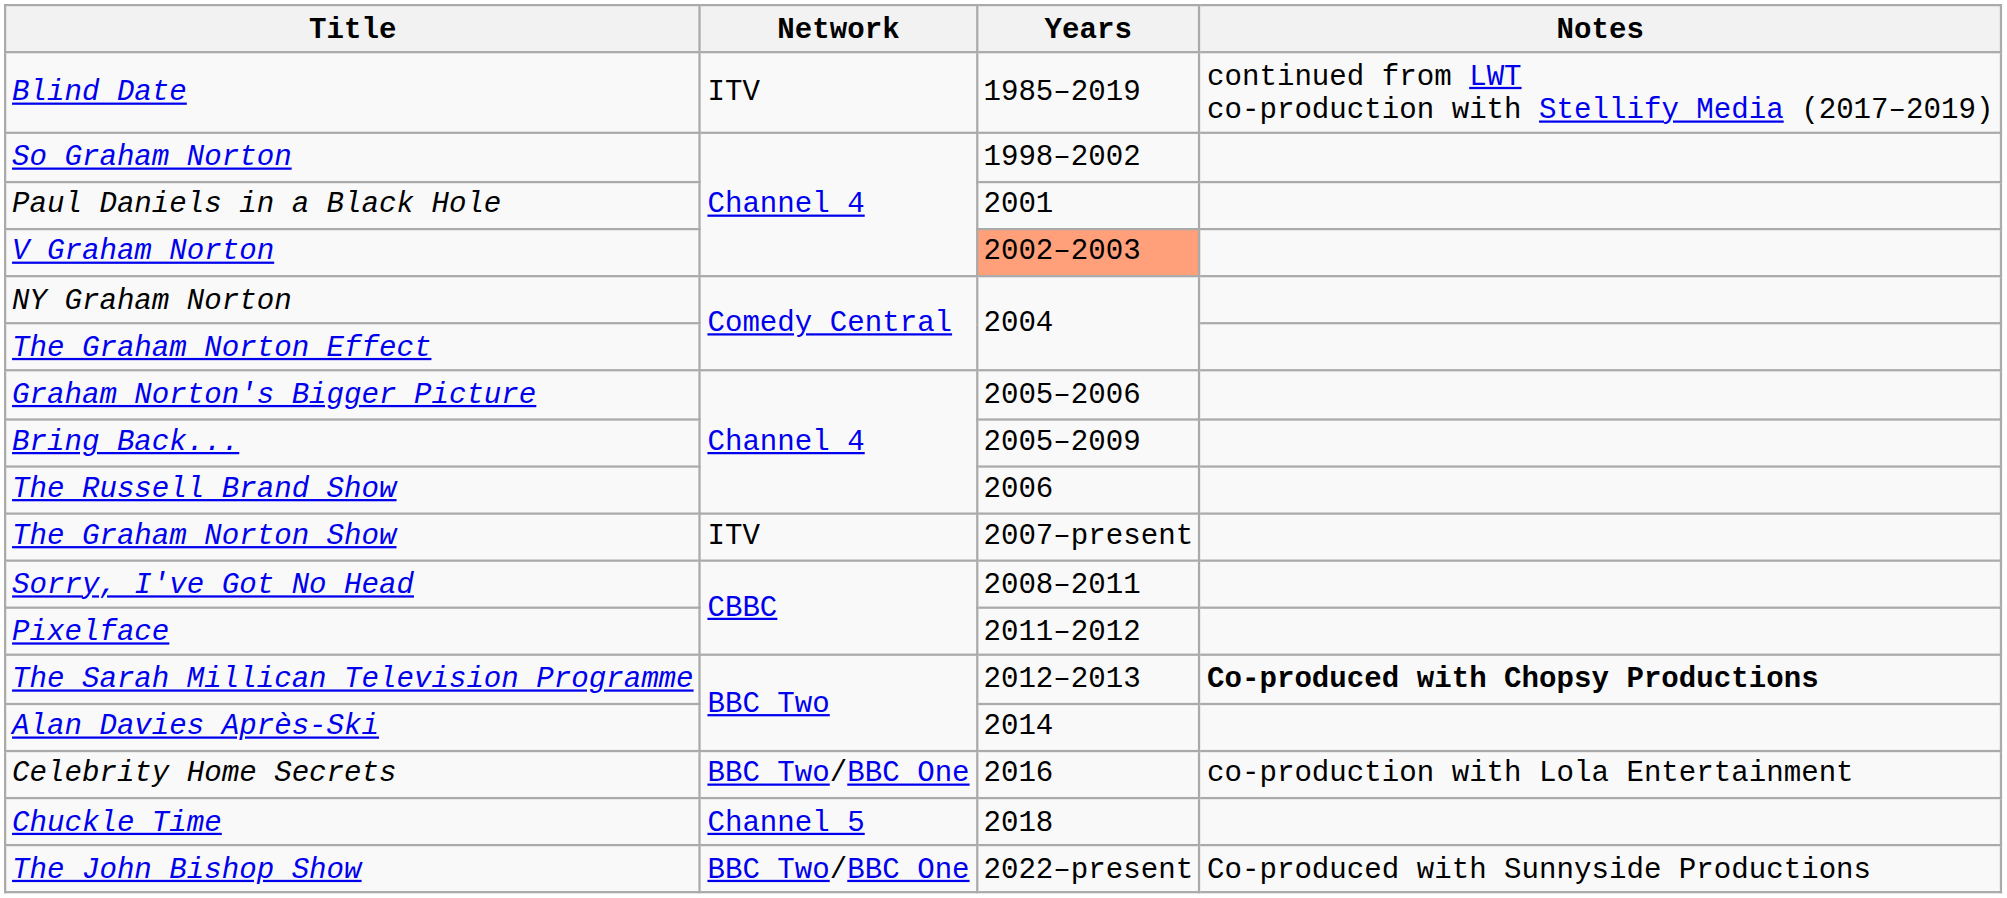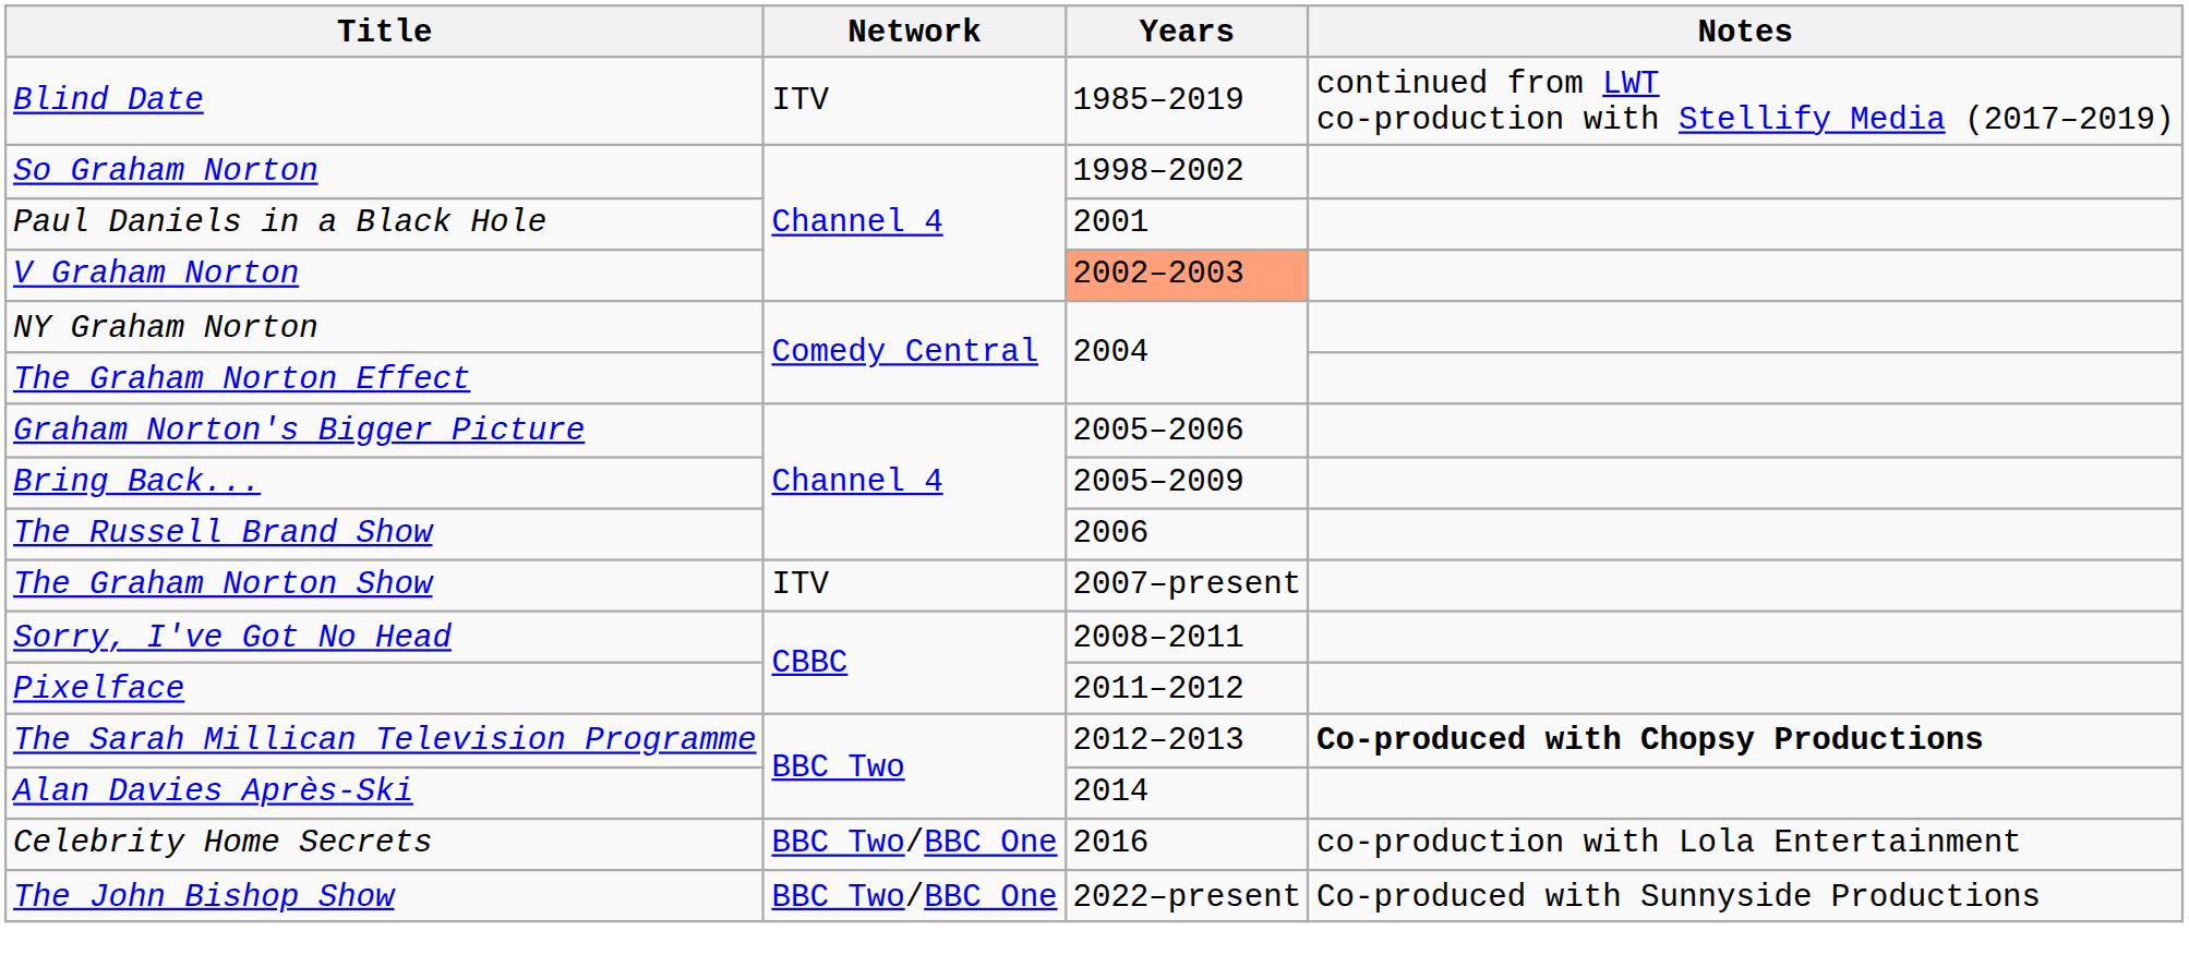- row: Chuckle Time | Channel 5 | 2018
